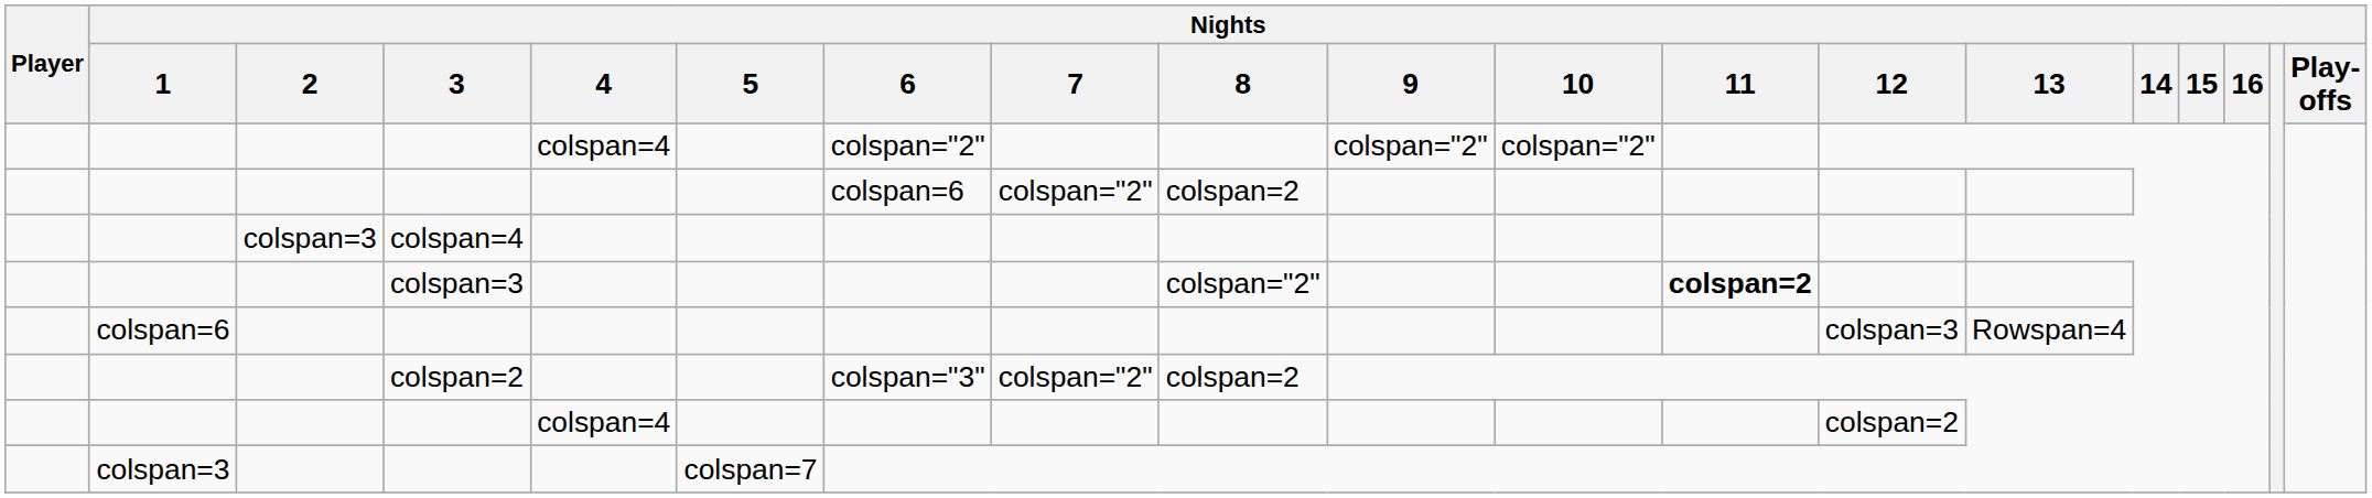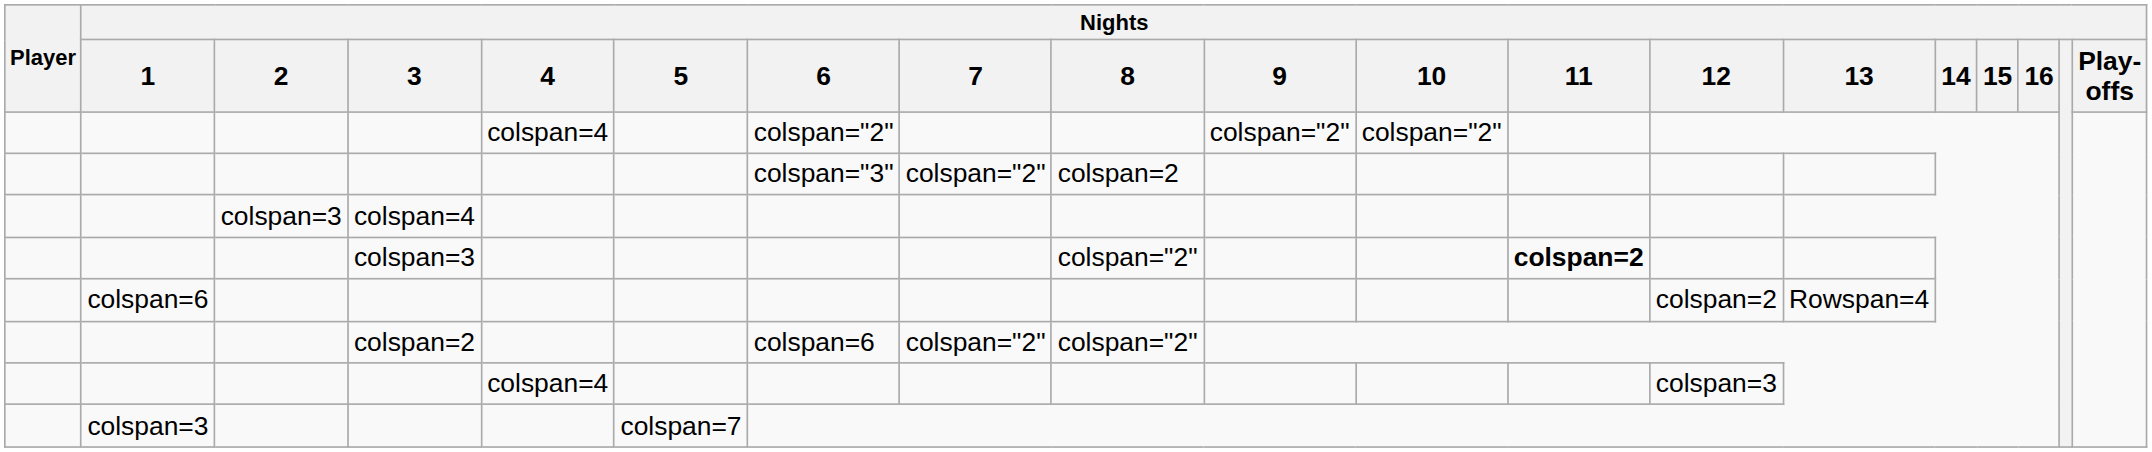row 4 | Nights / 6: colspan=6 -> colspan="3"
row 7 | Nights / 12: colspan=3 -> colspan=2
row 8 | Nights / 6: colspan="3" -> colspan=6
row 8 | Nights / 8: colspan=2 -> colspan="2"
row 9 | Nights / 12: colspan=2 -> colspan=3
